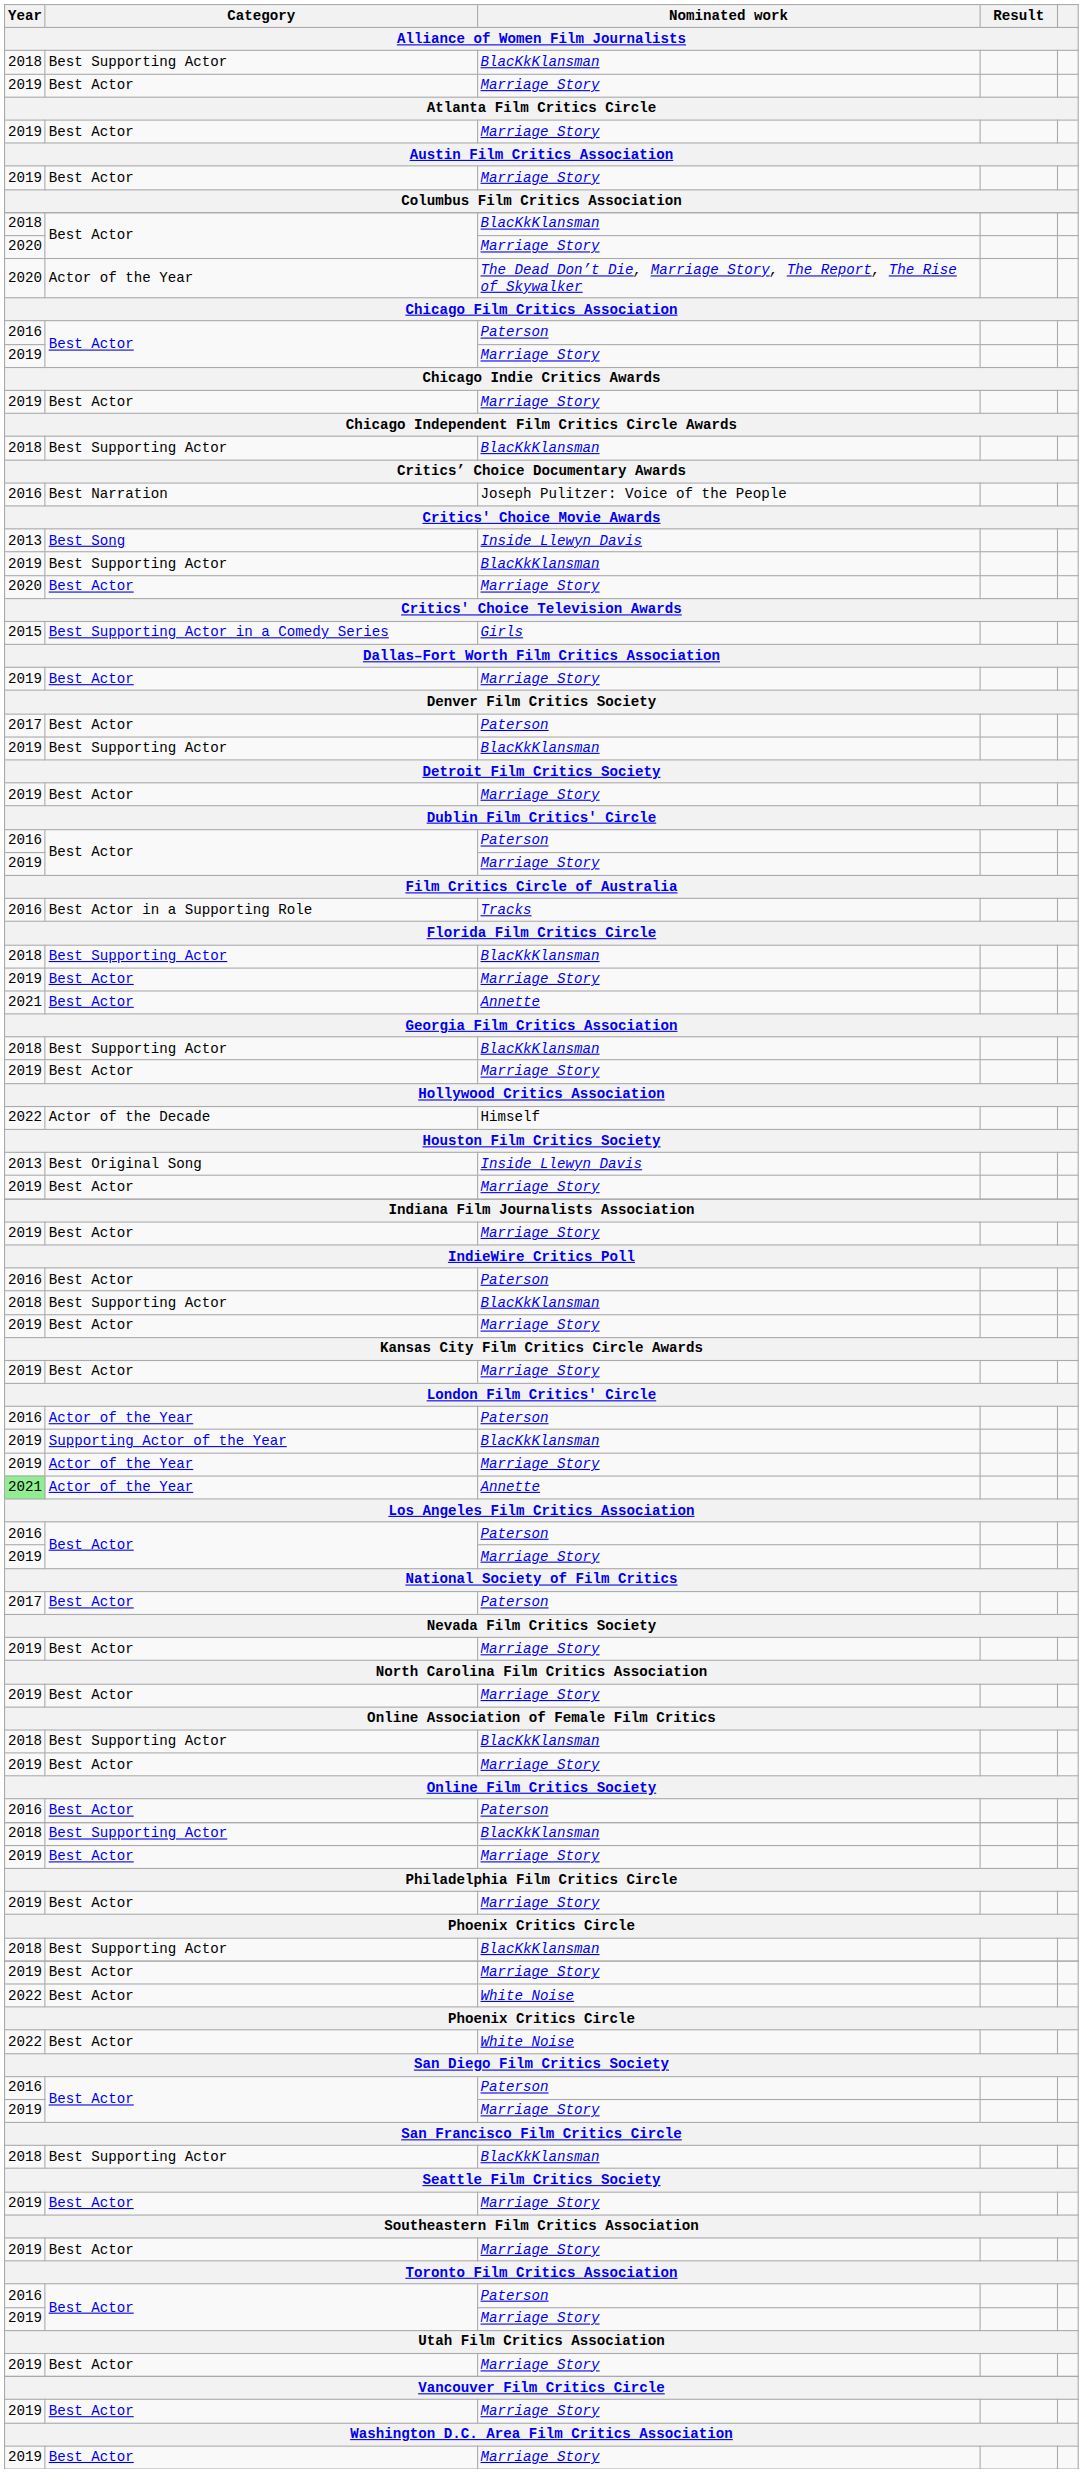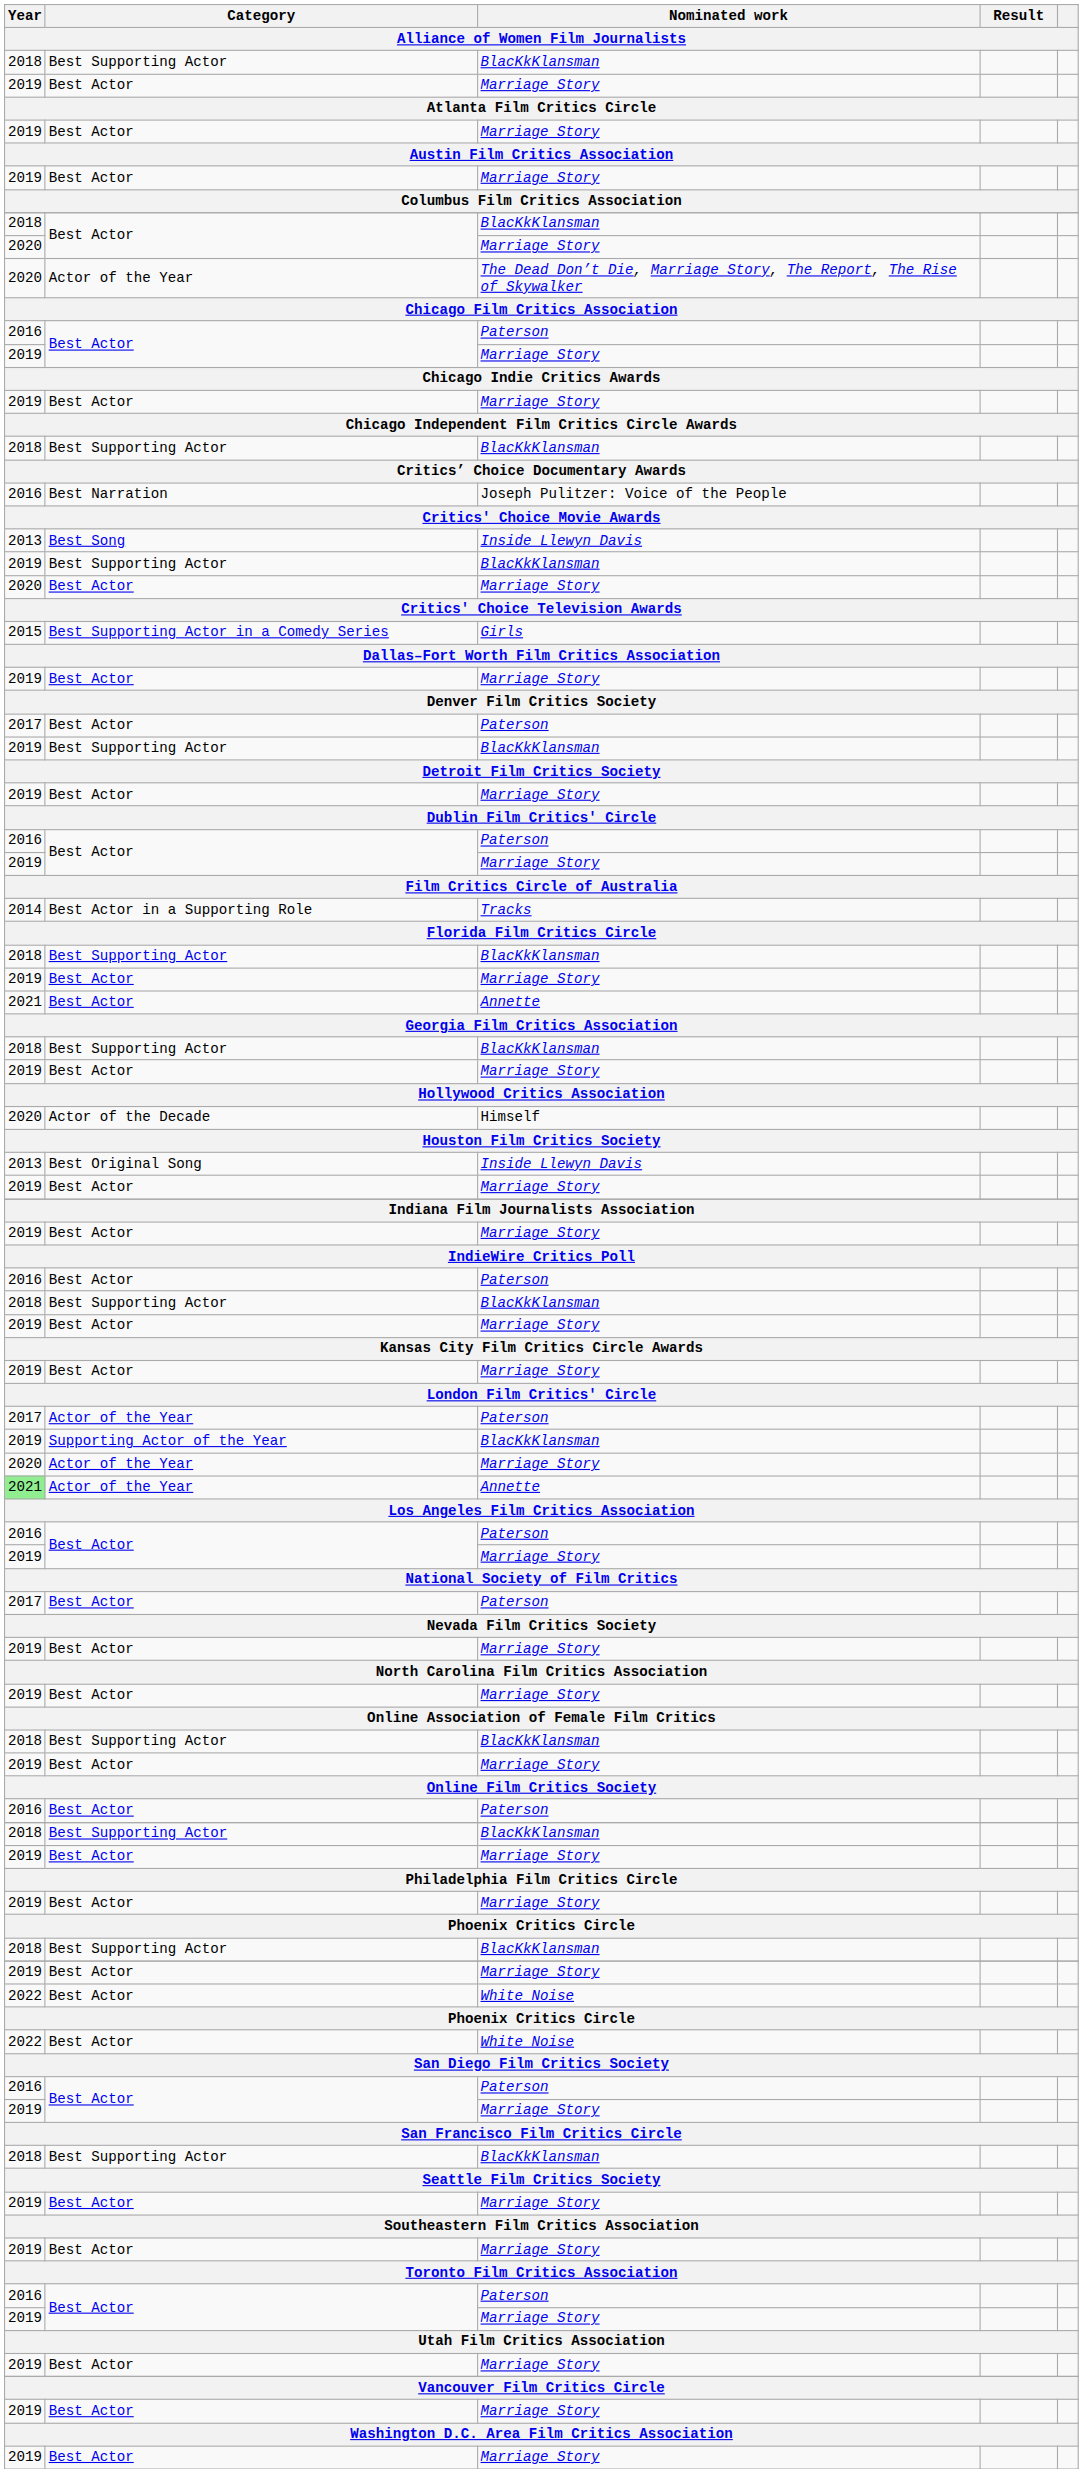Tracks | Year: 2016 -> 2014
Himself | Year: 2022 -> 2020
Actor of the Year / Paterson | Year: 2016 -> 2017
Actor of the Year / Marriage Story | Year: 2019 -> 2020
